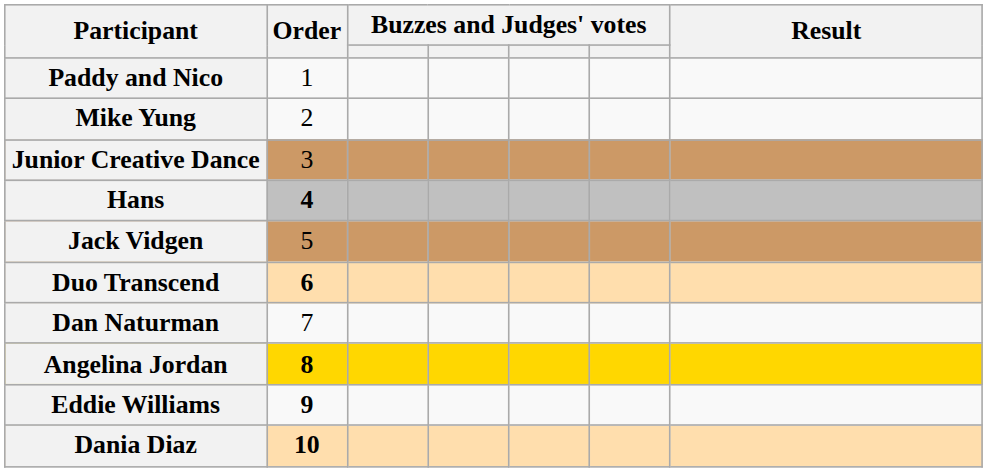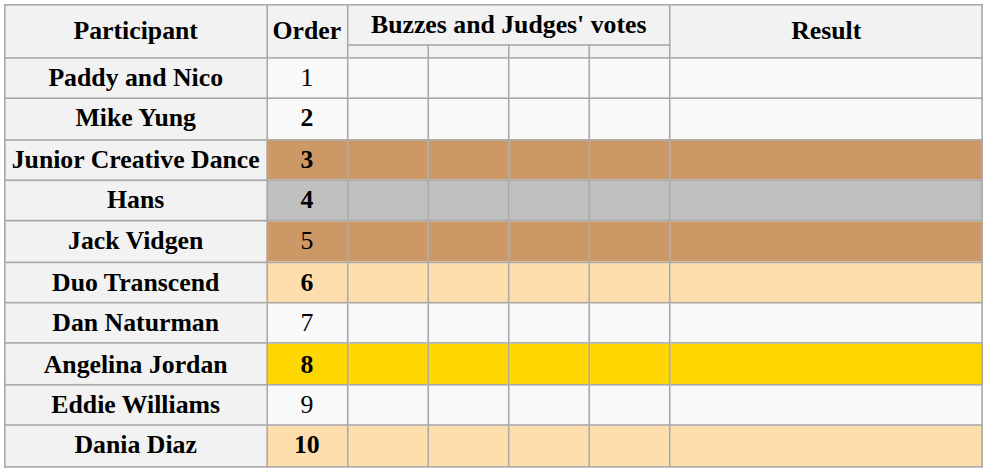Mike Yung | Order: normal -> bold
Junior Creative Dance | Order: normal -> bold
Eddie Williams | Order: bold -> normal
